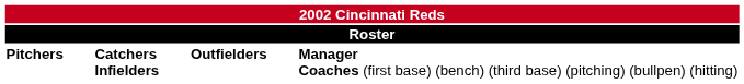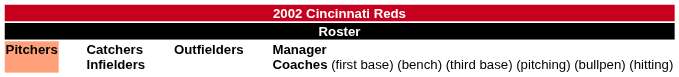Pitchers | column 1: no background -> lightsalmon background
